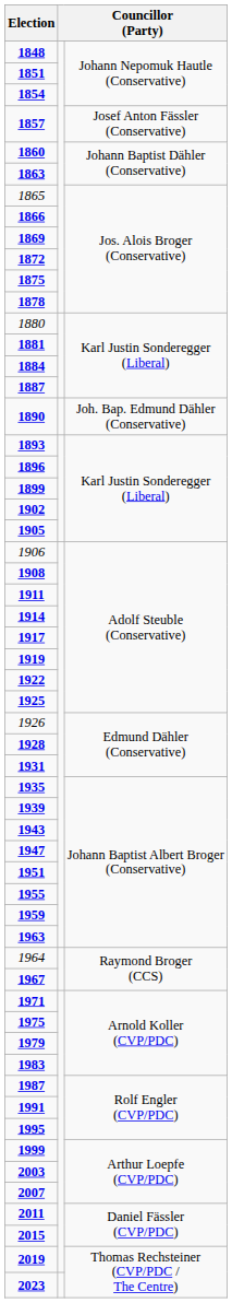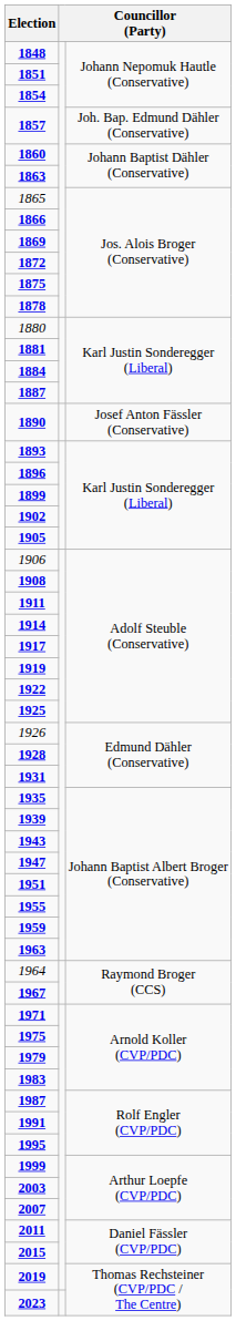1857 | column 3: Josef Anton Fässler (Conservative) -> Joh. Bap. Edmund Dähler (Conservative)
1890 | column 3: Joh. Bap. Edmund Dähler (Conservative) -> Josef Anton Fässler (Conservative)
